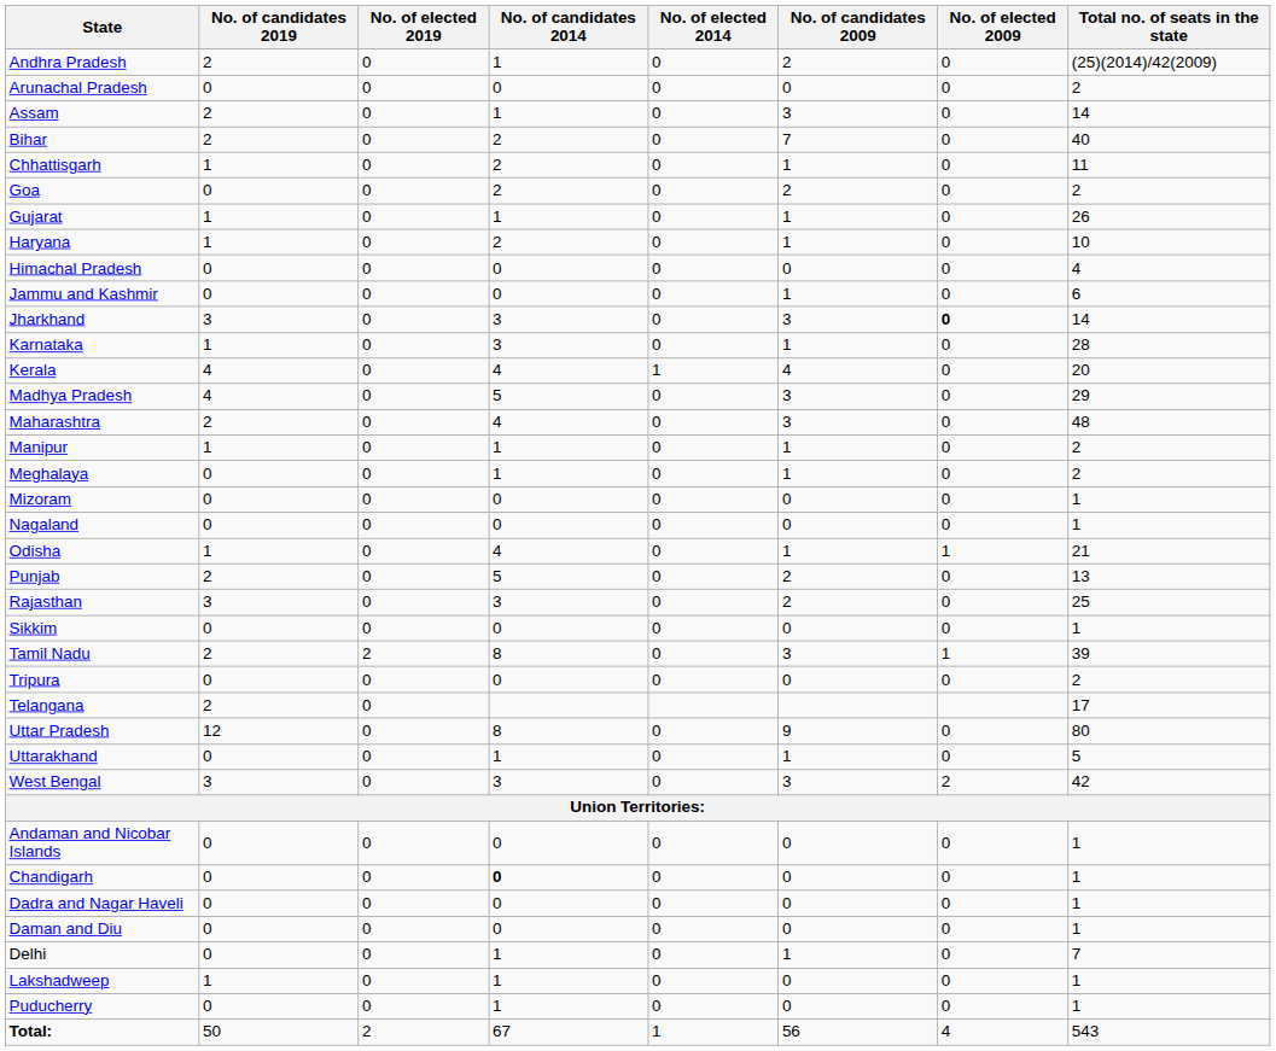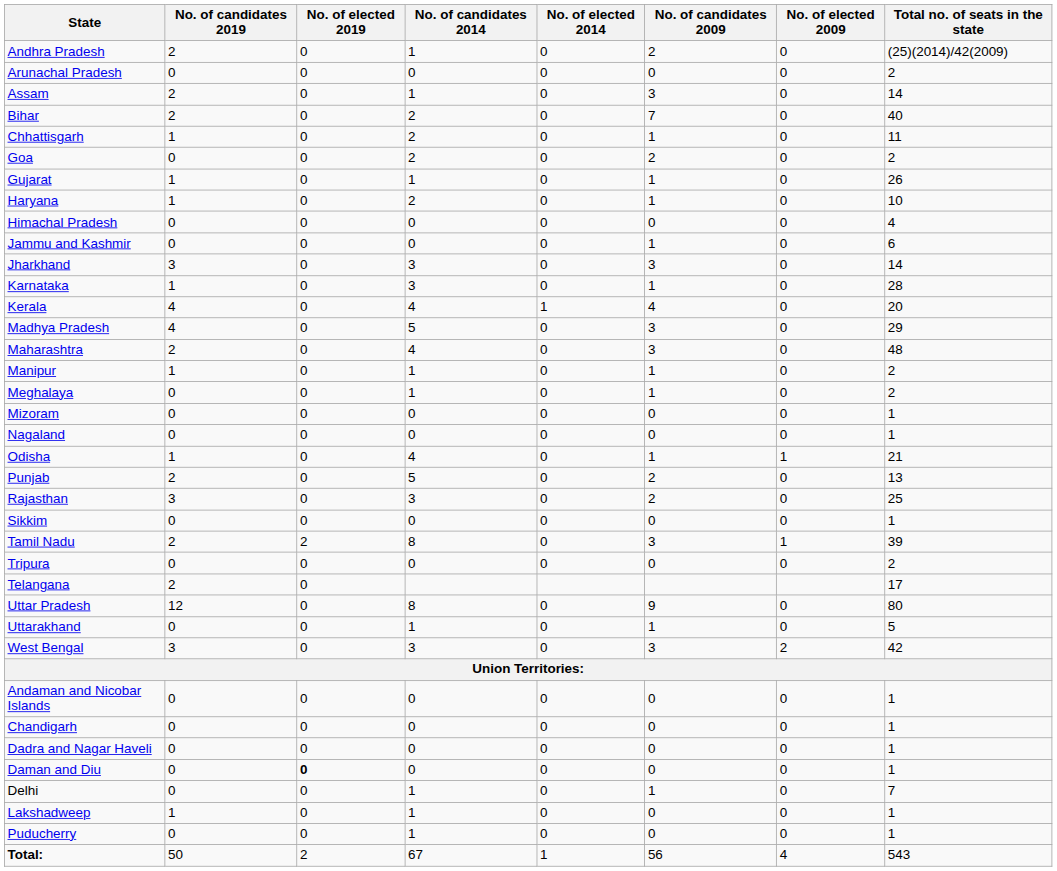Jharkhand | No. of elected 2009: bold -> normal
Chandigarh | No. of candidates 2014: bold -> normal
Daman and Diu | No. of elected 2019: normal -> bold
